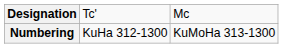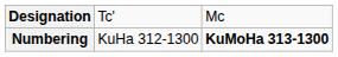Numbering | column 3: normal -> bold
